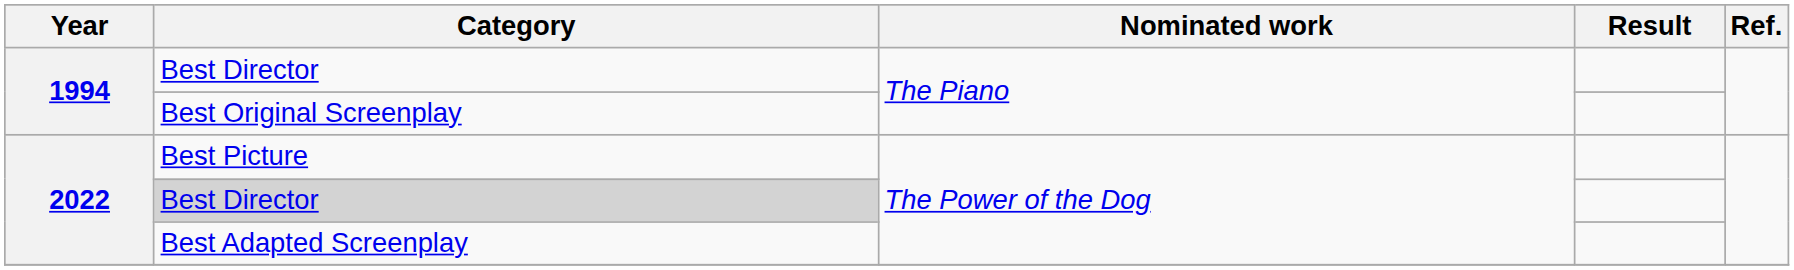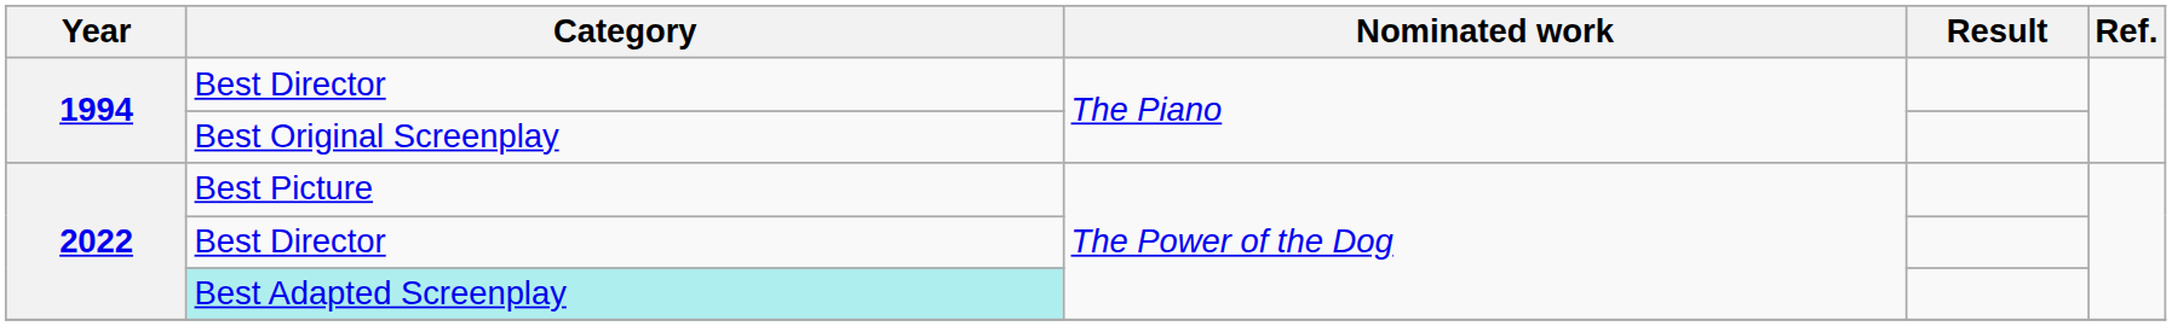2022 / Best Director | Category: lightgrey background -> no background
Best Adapted Screenplay | Category: no background -> paleturquoise background
